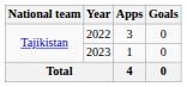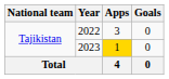2023 | Apps: no background -> gold background
